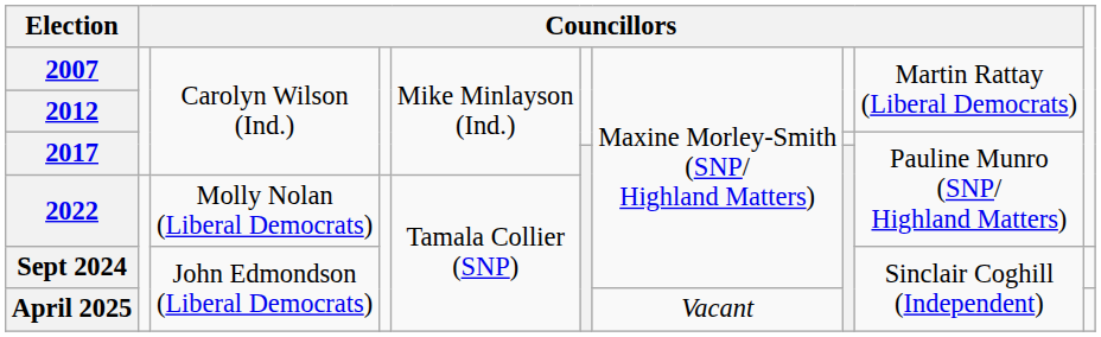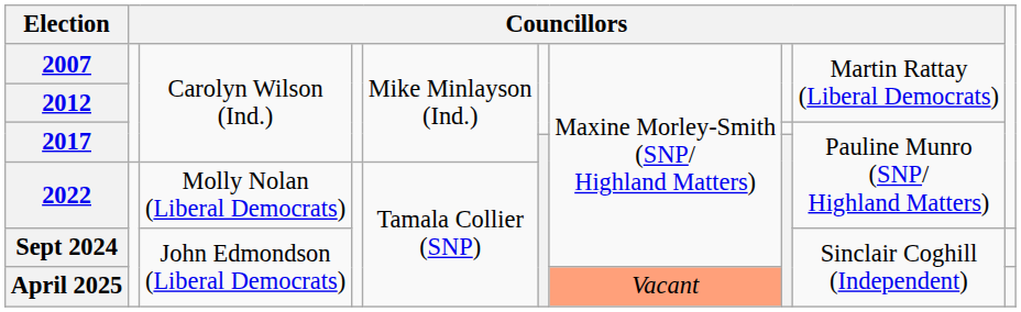April 2025 | column 7: no background -> lightsalmon background
